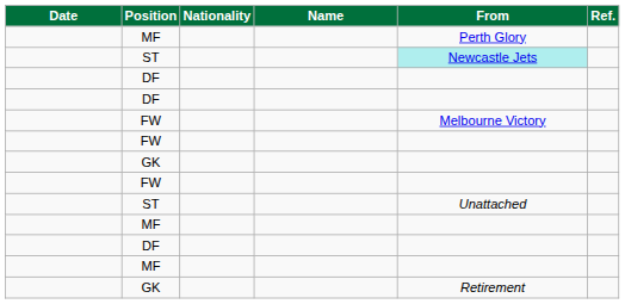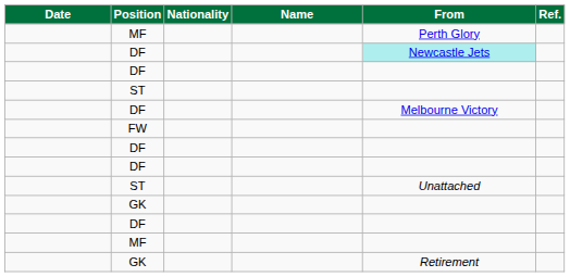row 3 | Position: ST -> DF
row 5 | Position: DF -> ST
row 6 | Position: FW -> DF
row 8 | Position: GK -> DF
row 9 | Position: FW -> DF
row 11 | Position: MF -> GK
